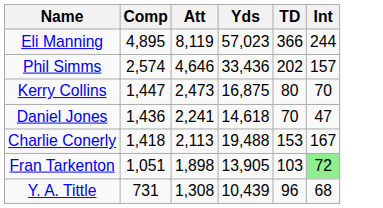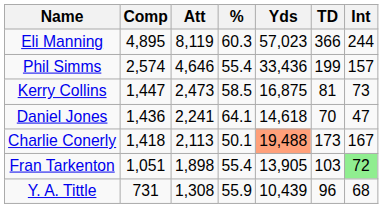+ column: % | 60.3 | 55.4 | 58.5 | 64.1 | 50.1 | 55.4 | 55.9
Phil Simms | TD: 202 -> 199
Kerry Collins | TD: 80 -> 81
Kerry Collins | Int: 70 -> 73
Charlie Conerly | Yds: no background -> lightsalmon background
Charlie Conerly | TD: 153 -> 173
